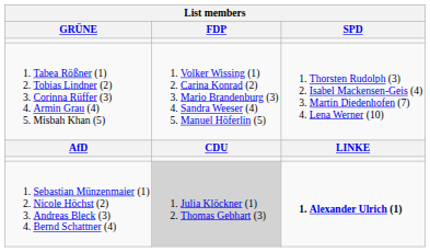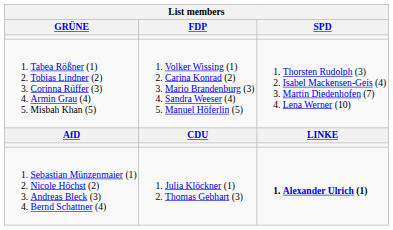row 7 | FDP: lightgrey background -> no background
